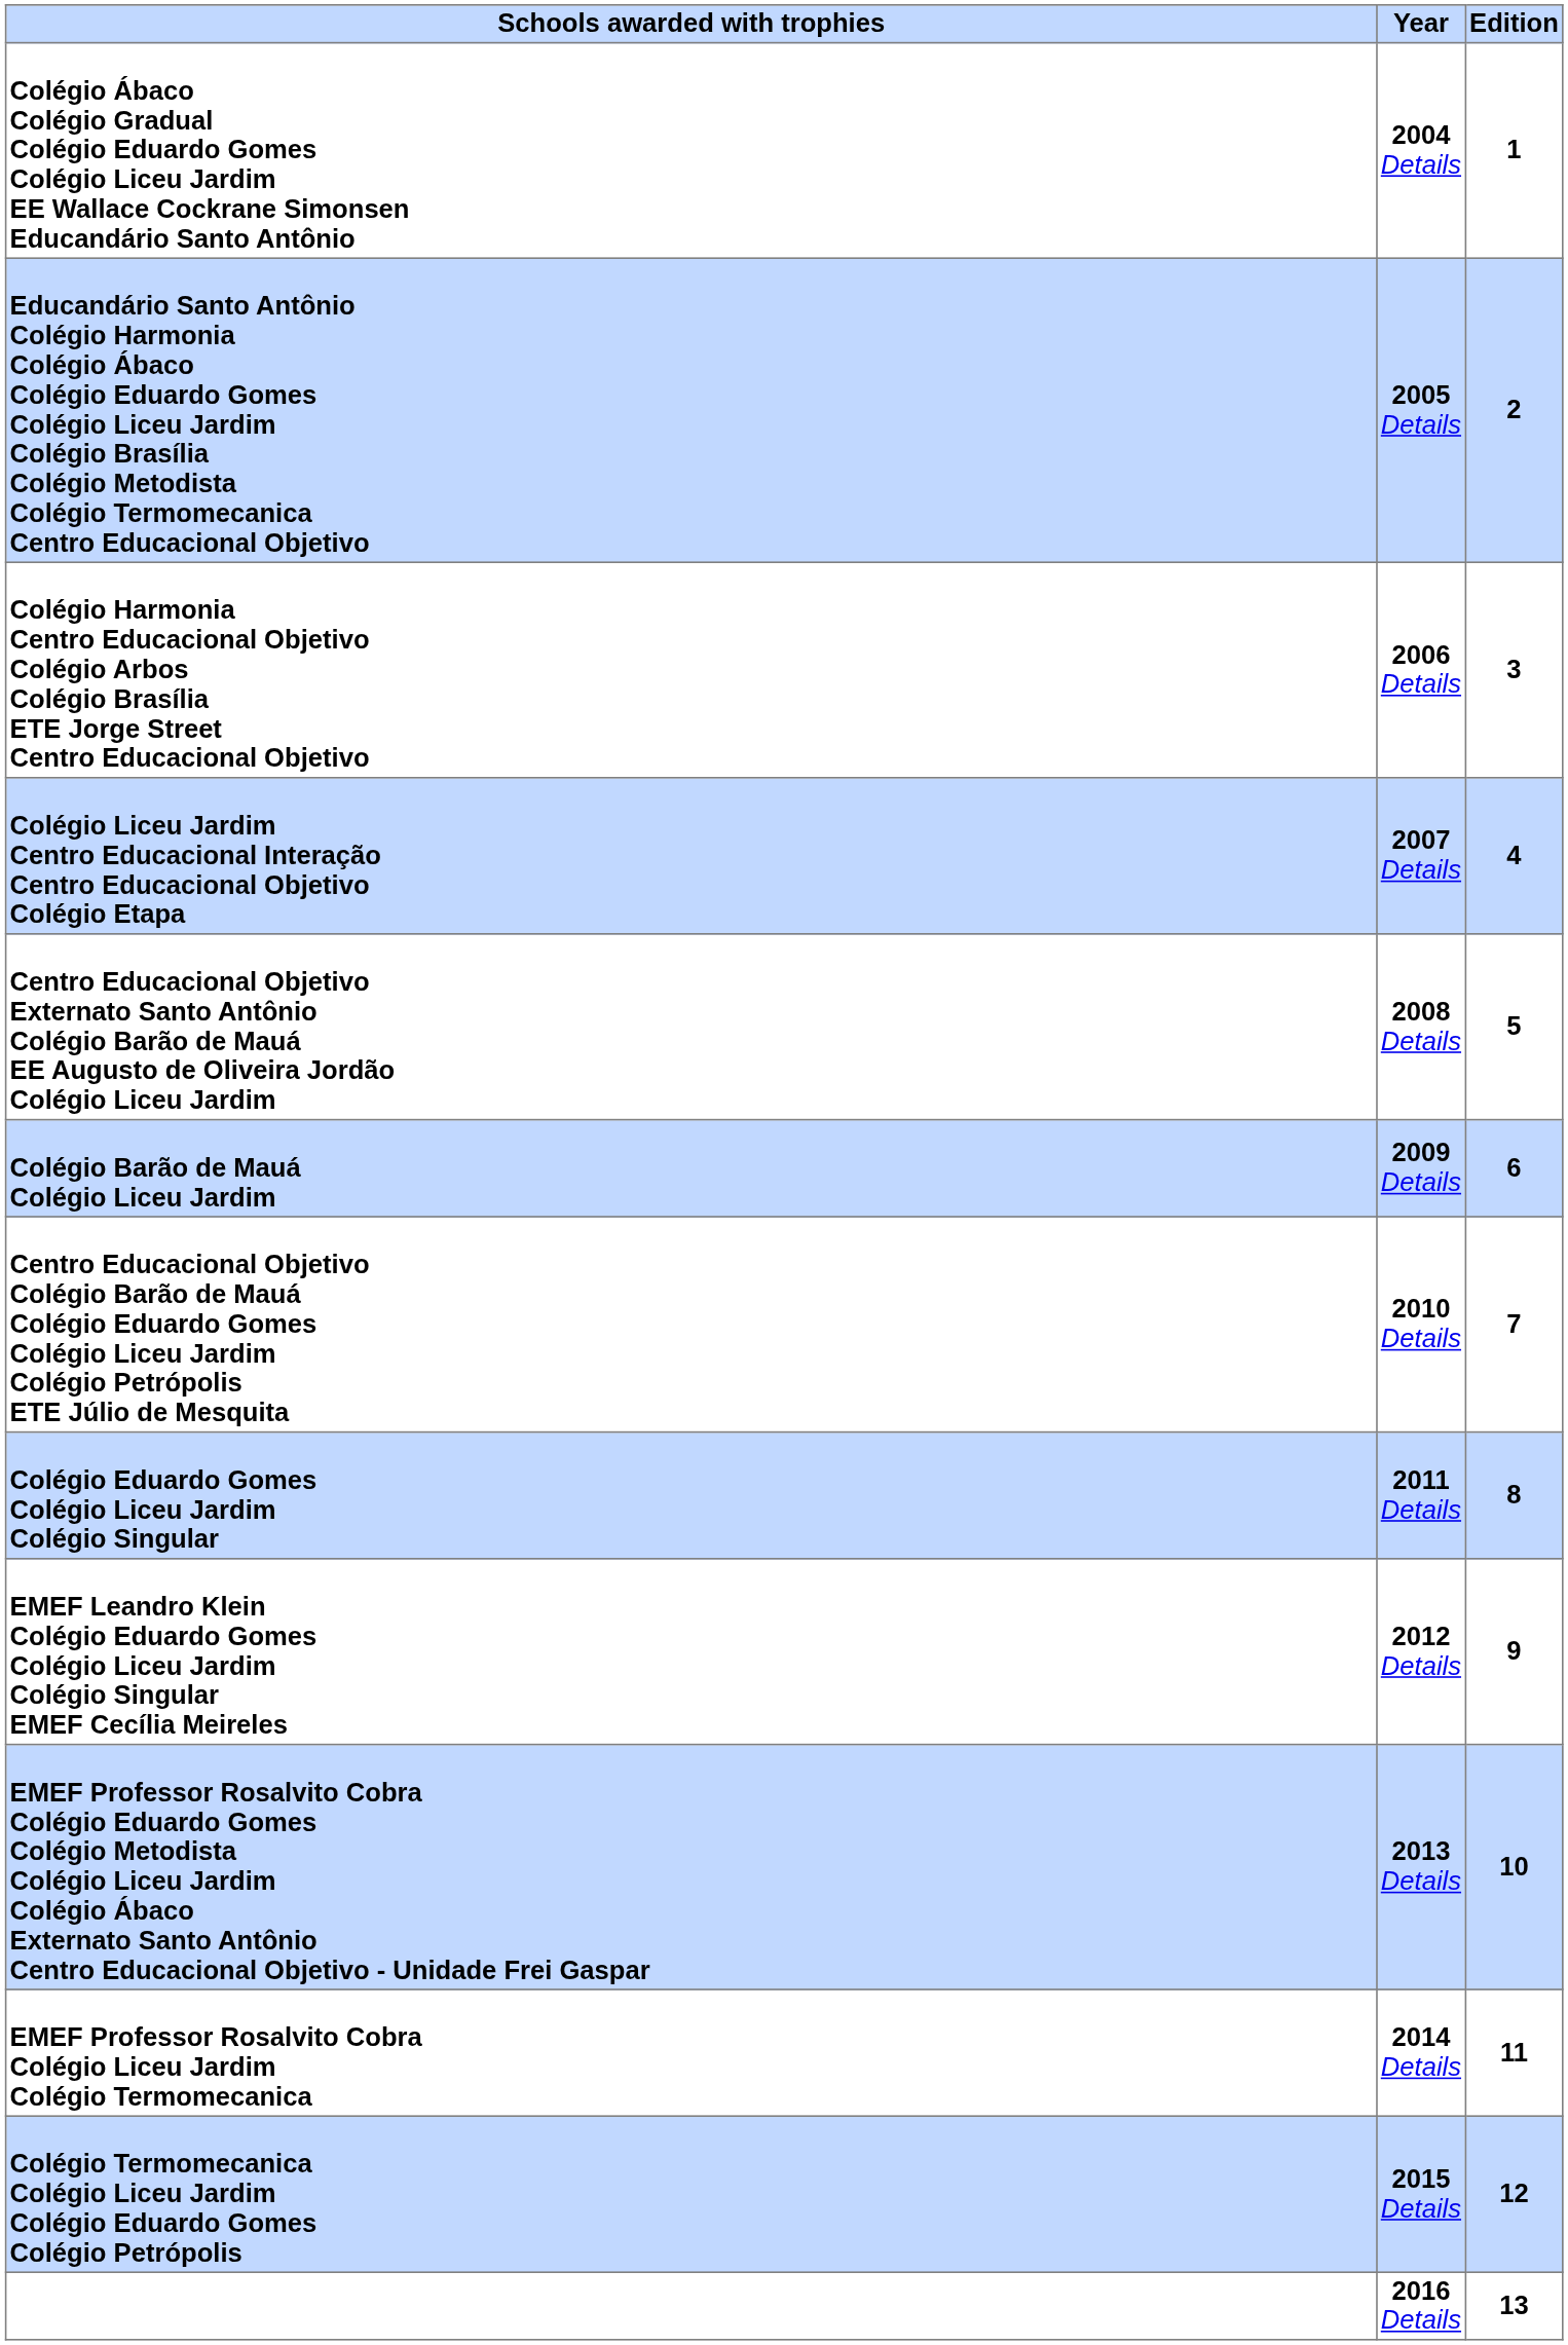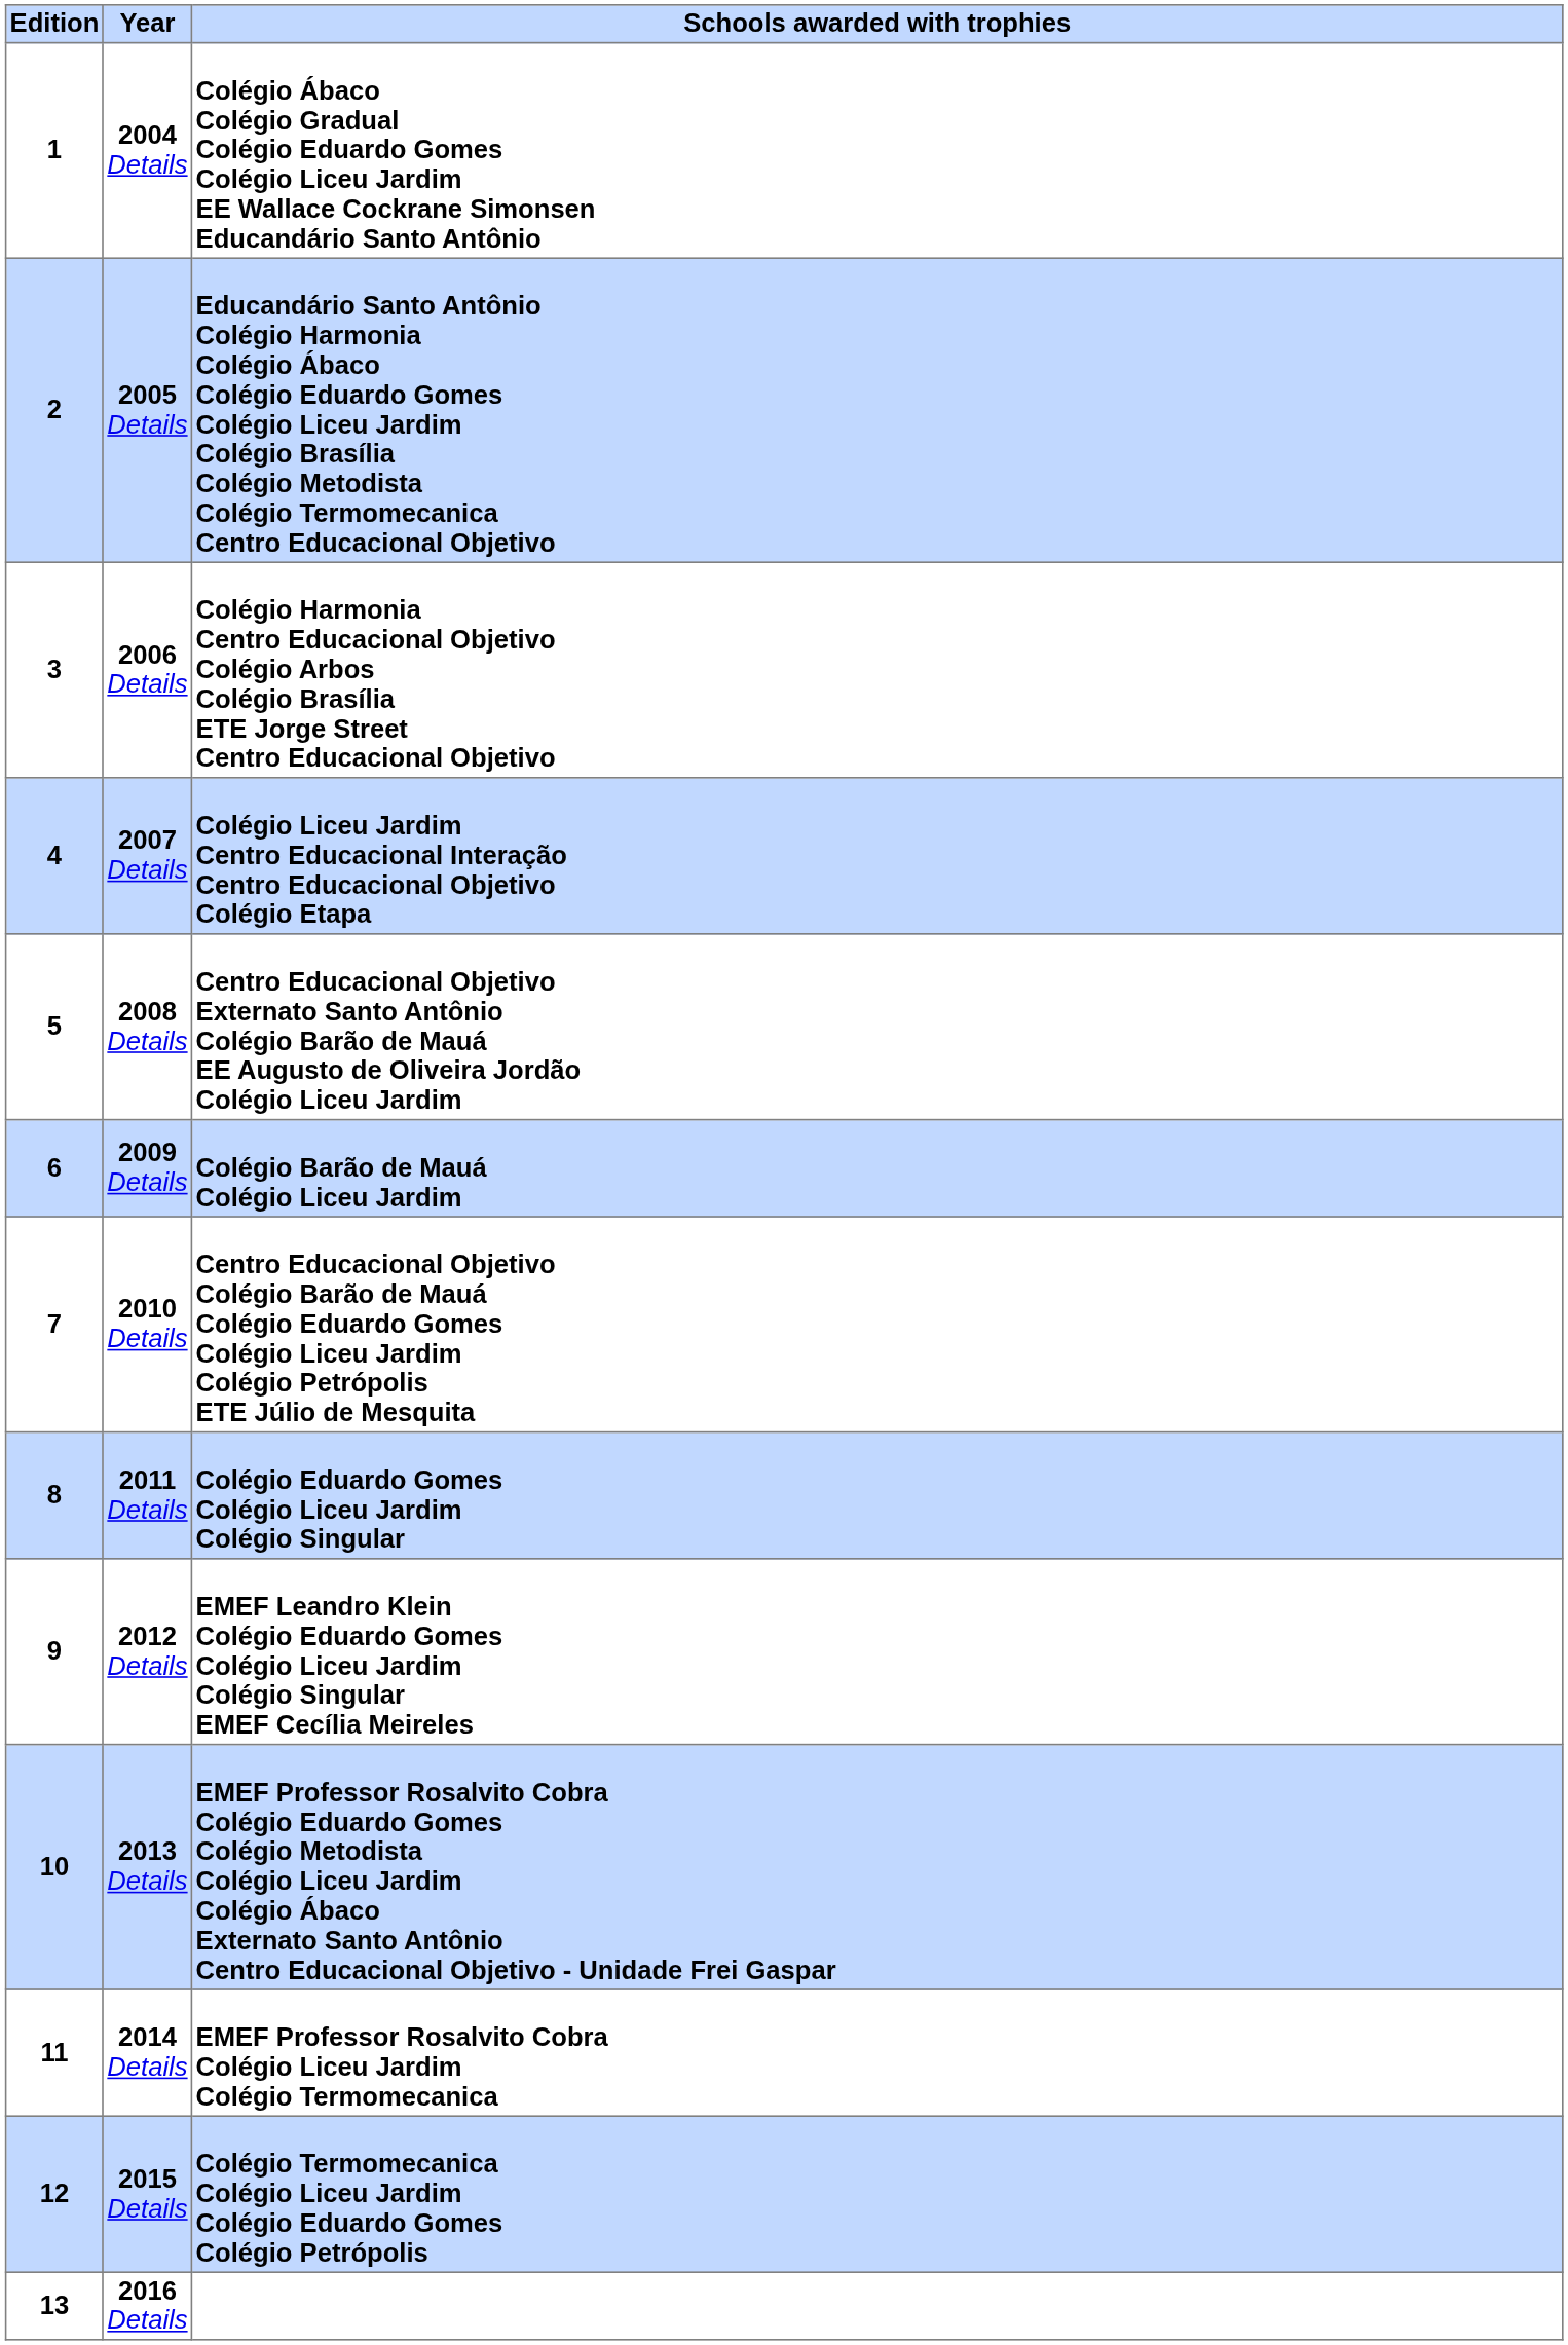columns swapped: Edition <-> Schools awarded with trophies
